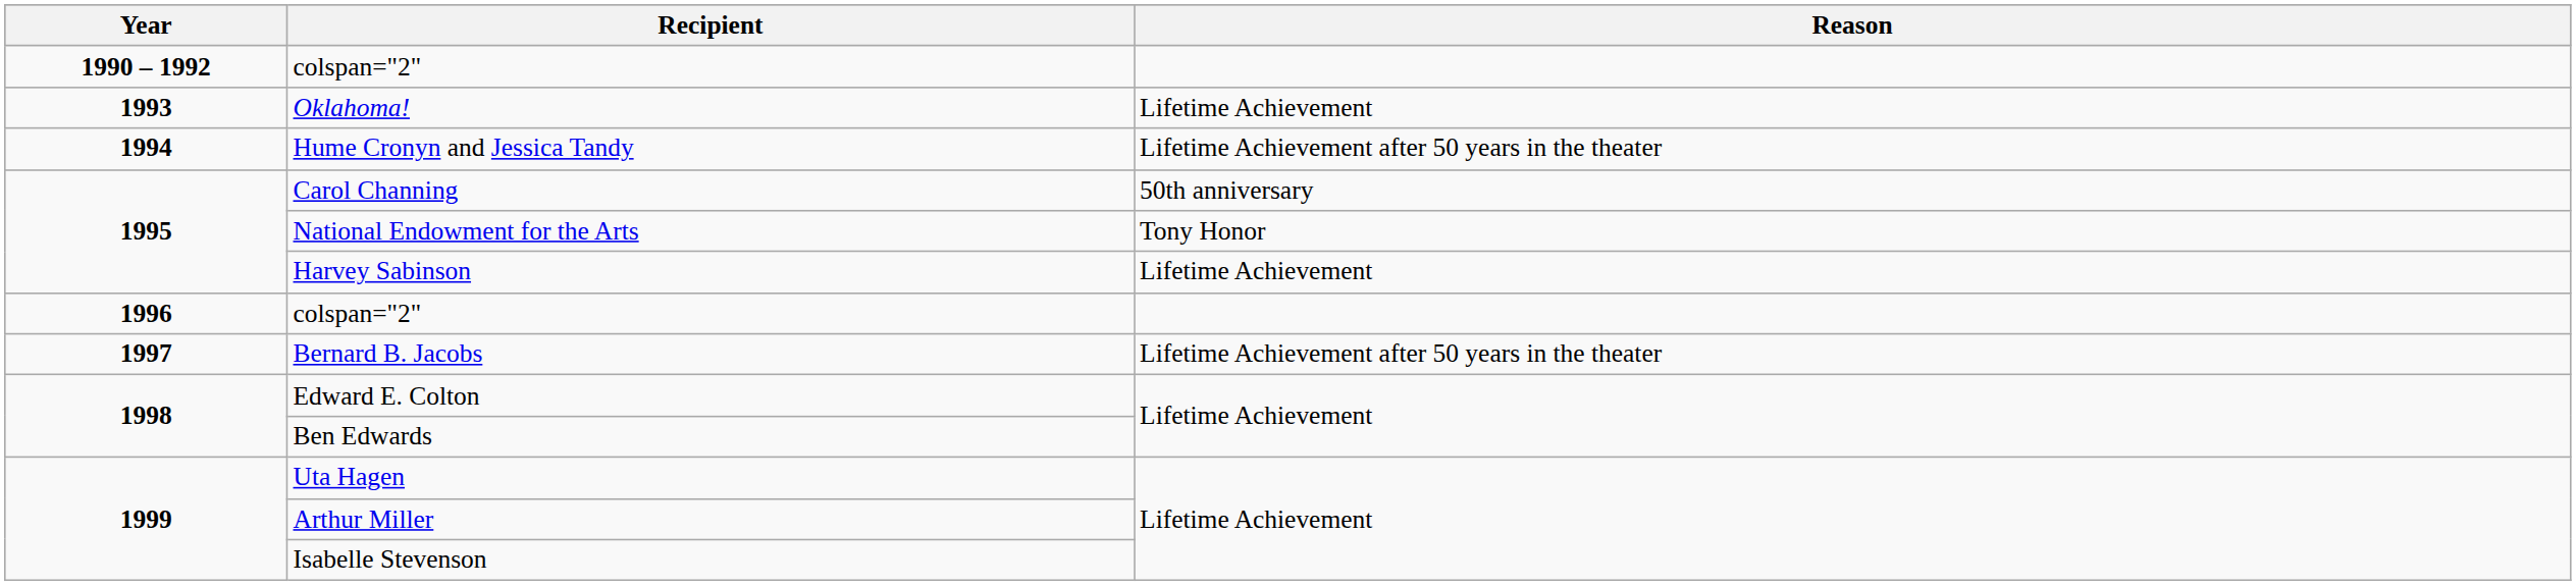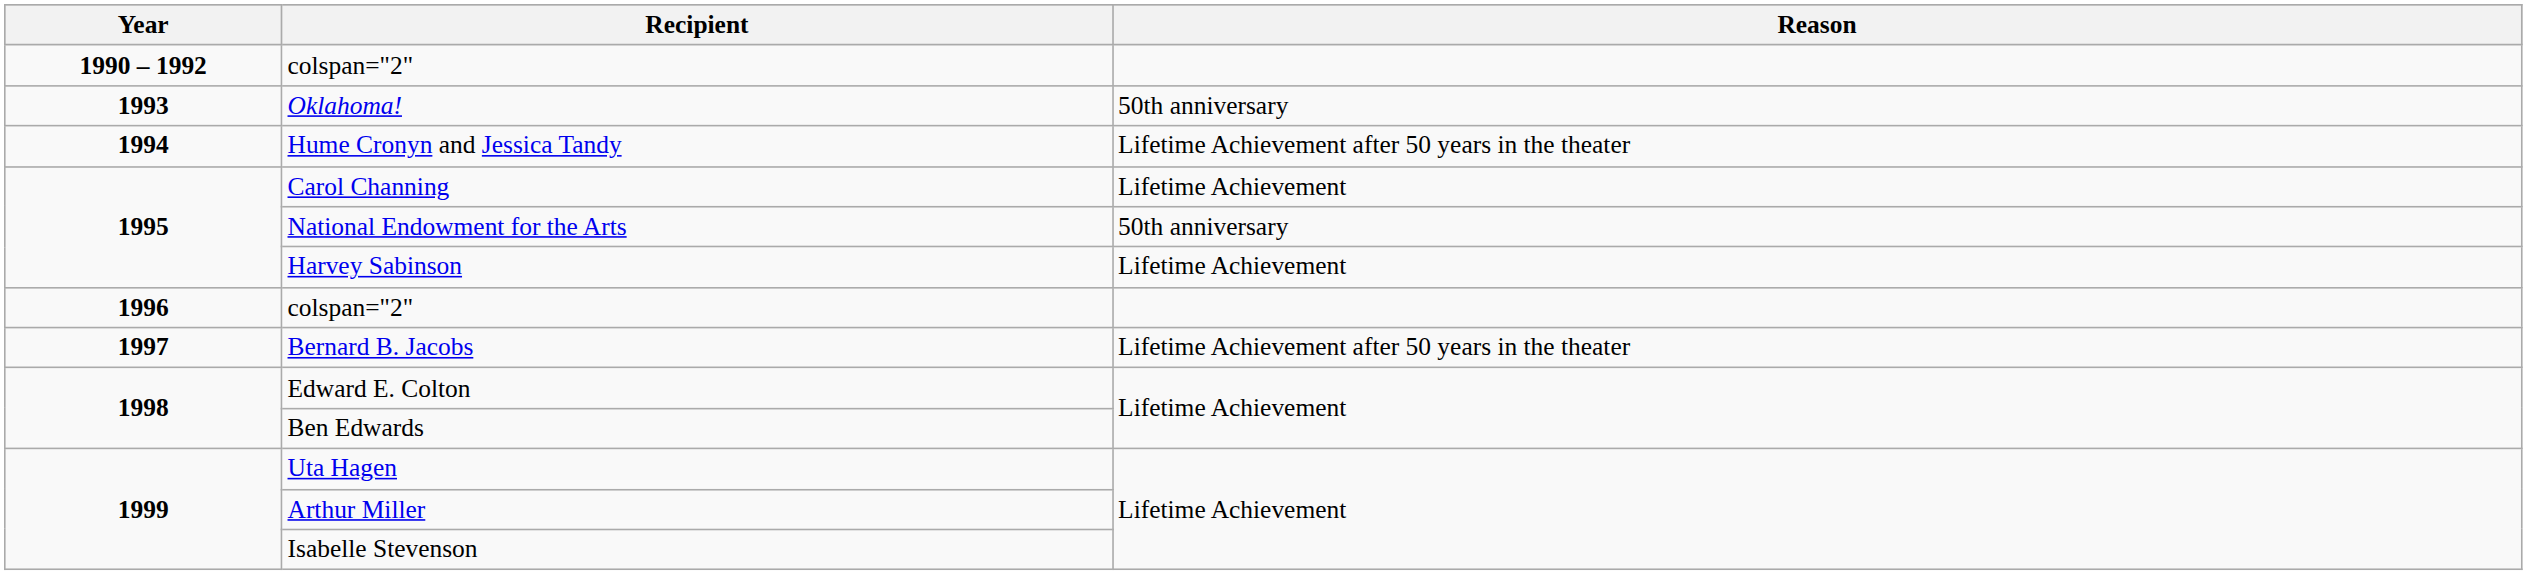Oklahoma! | Reason: Lifetime Achievement -> 50th anniversary
Carol Channing | Reason: 50th anniversary -> Lifetime Achievement
National Endowment for the Arts | Reason: Tony Honor -> 50th anniversary
